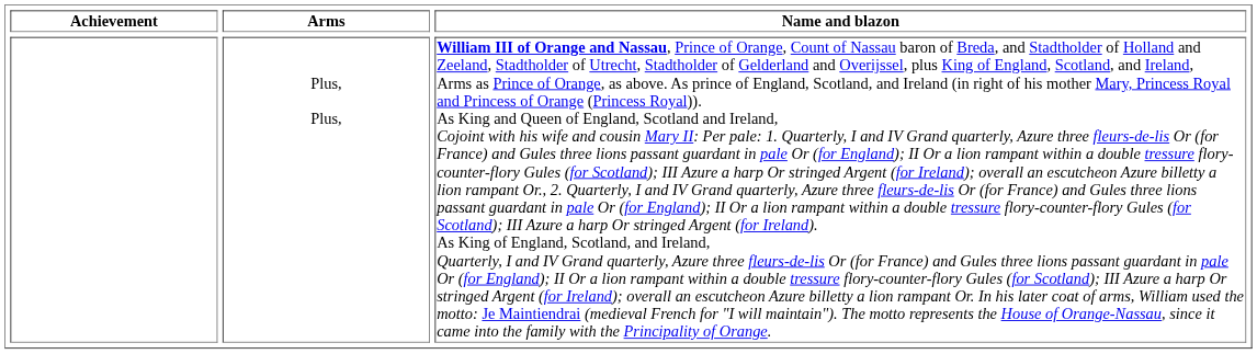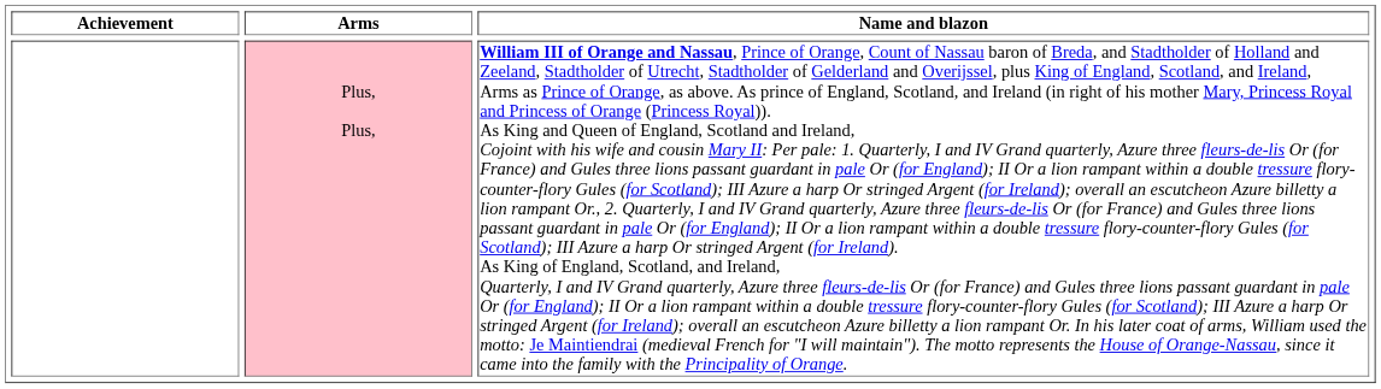row 2 | Arms: no background -> pink background
